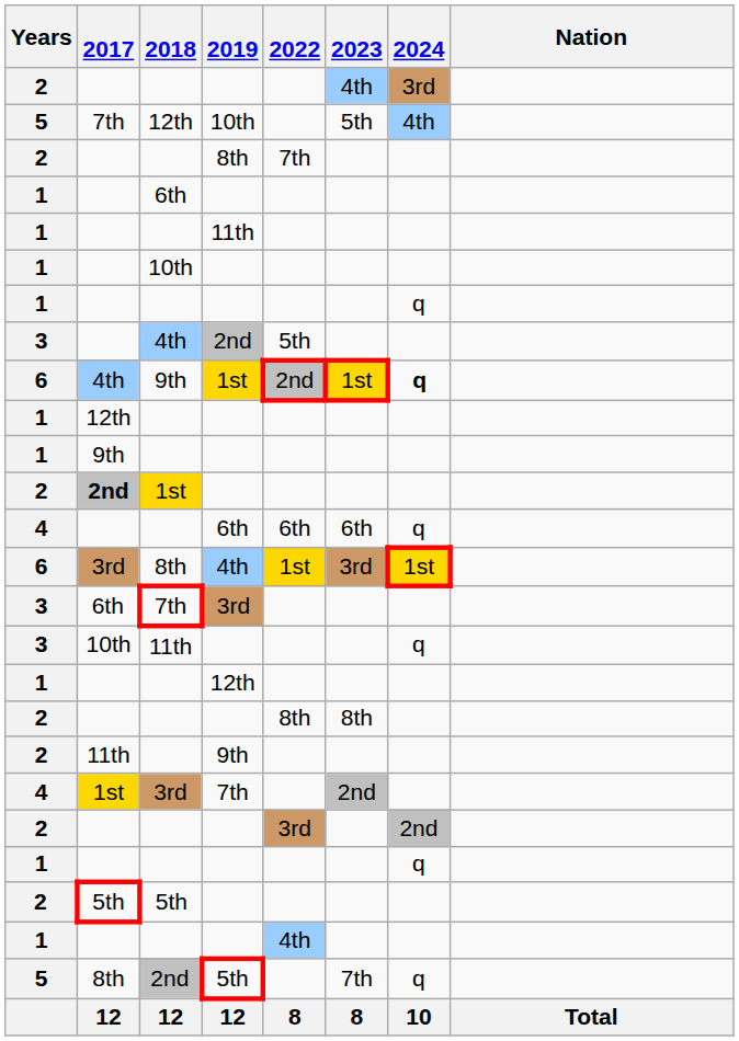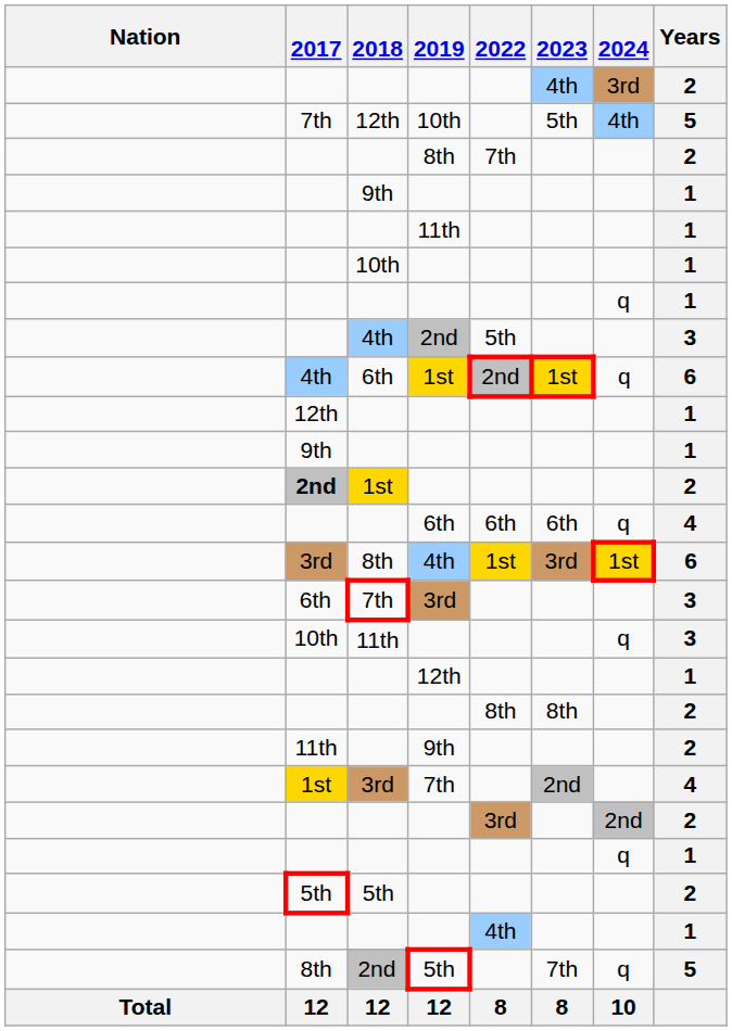columns swapped: Nation <-> Years
row 5 | 2018: 6th -> 9th
row 10 | 2018: 9th -> 6th
row 10 | 2024: bold -> normal
